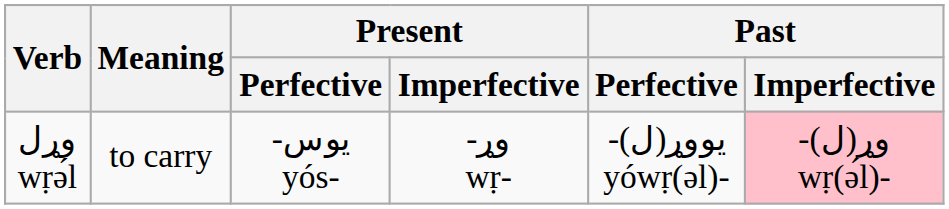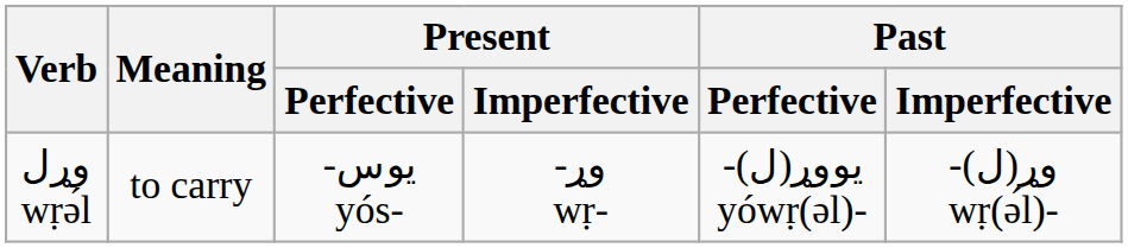وړل wṛә́l | Past / Imperfective: pink background -> no background
